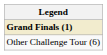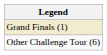row 2 | column 1: bold -> normal
